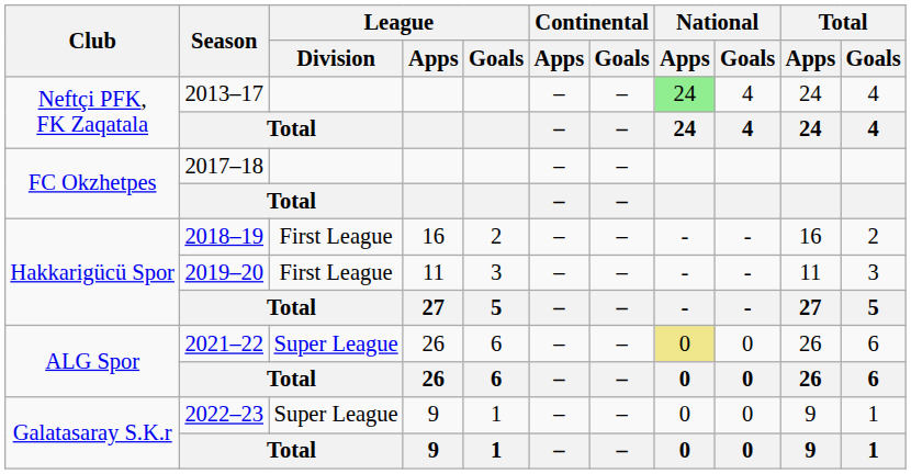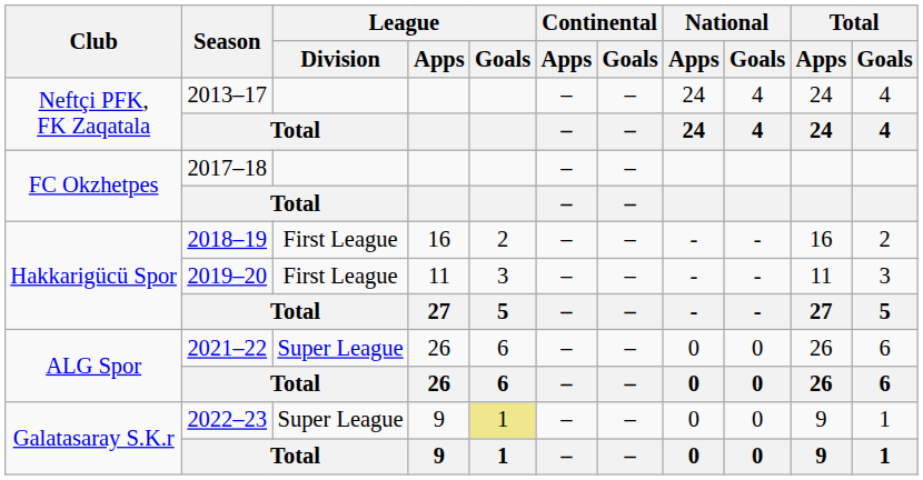2013–17 | National / Apps: lightgreen background -> no background
2021–22 | National / Apps: khaki background -> no background
2022–23 | League / Goals: no background -> khaki background
